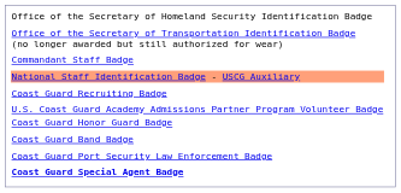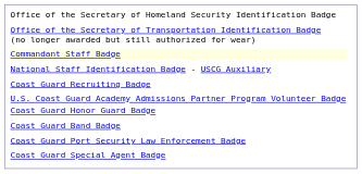Commandant Staff Badge | column 1: no background -> lightyellow background
National Staff Identification Badge - USCG Auxiliary | column 1: lightsalmon background -> no background
Coast Guard Special Agent Badge | column 1: bold -> normal
